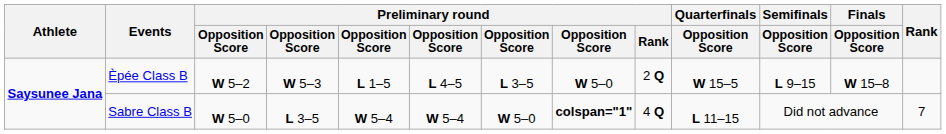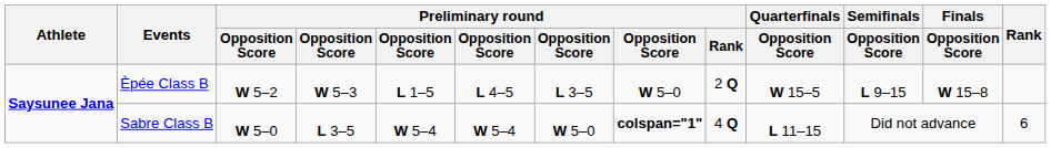Sabre Class B | Rank: 7 -> 6
